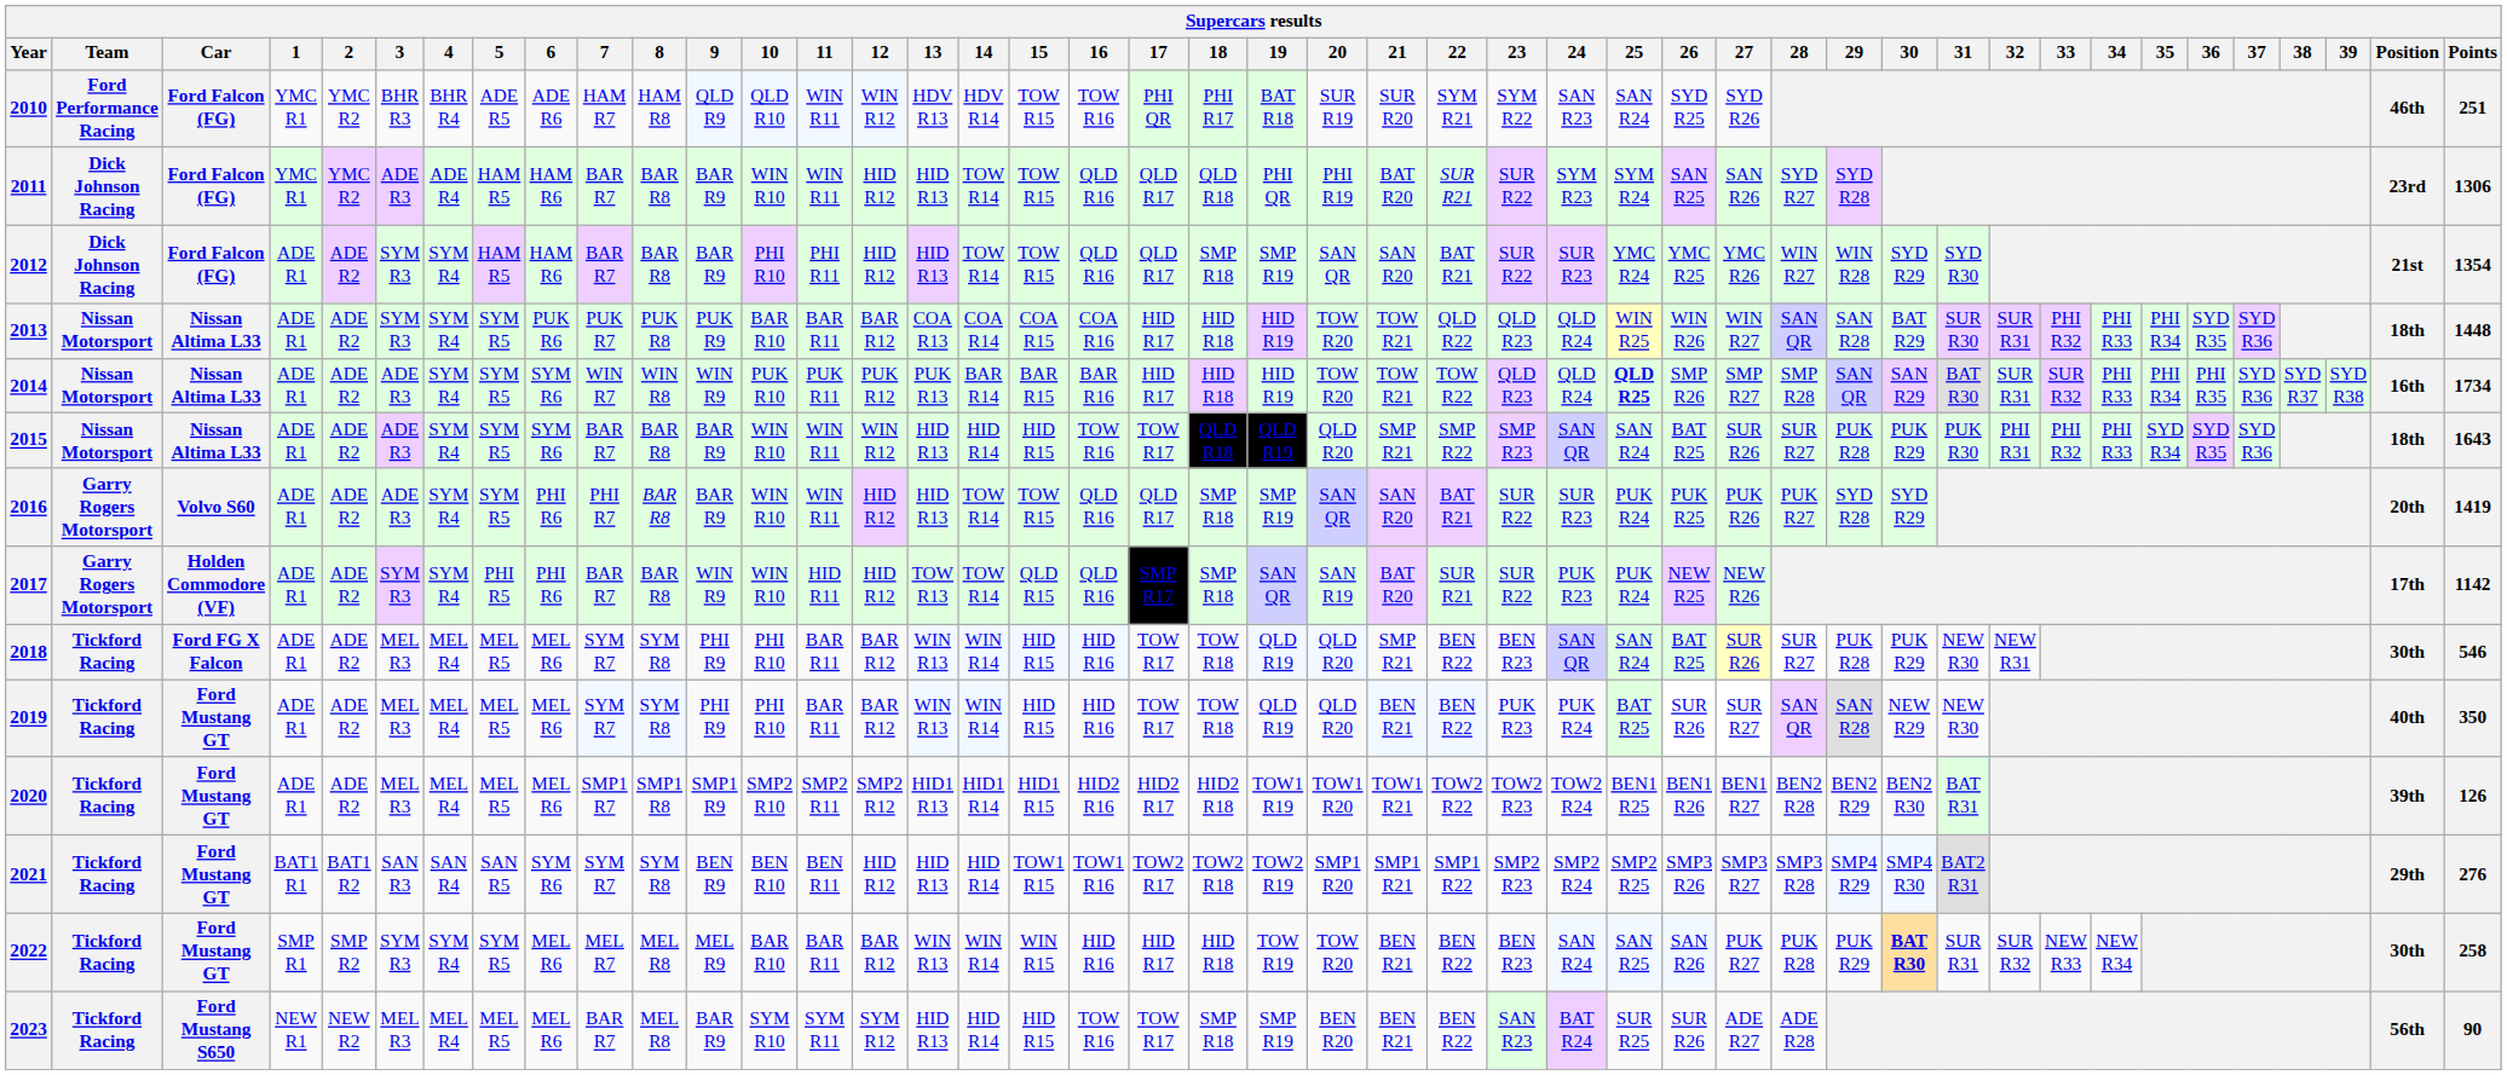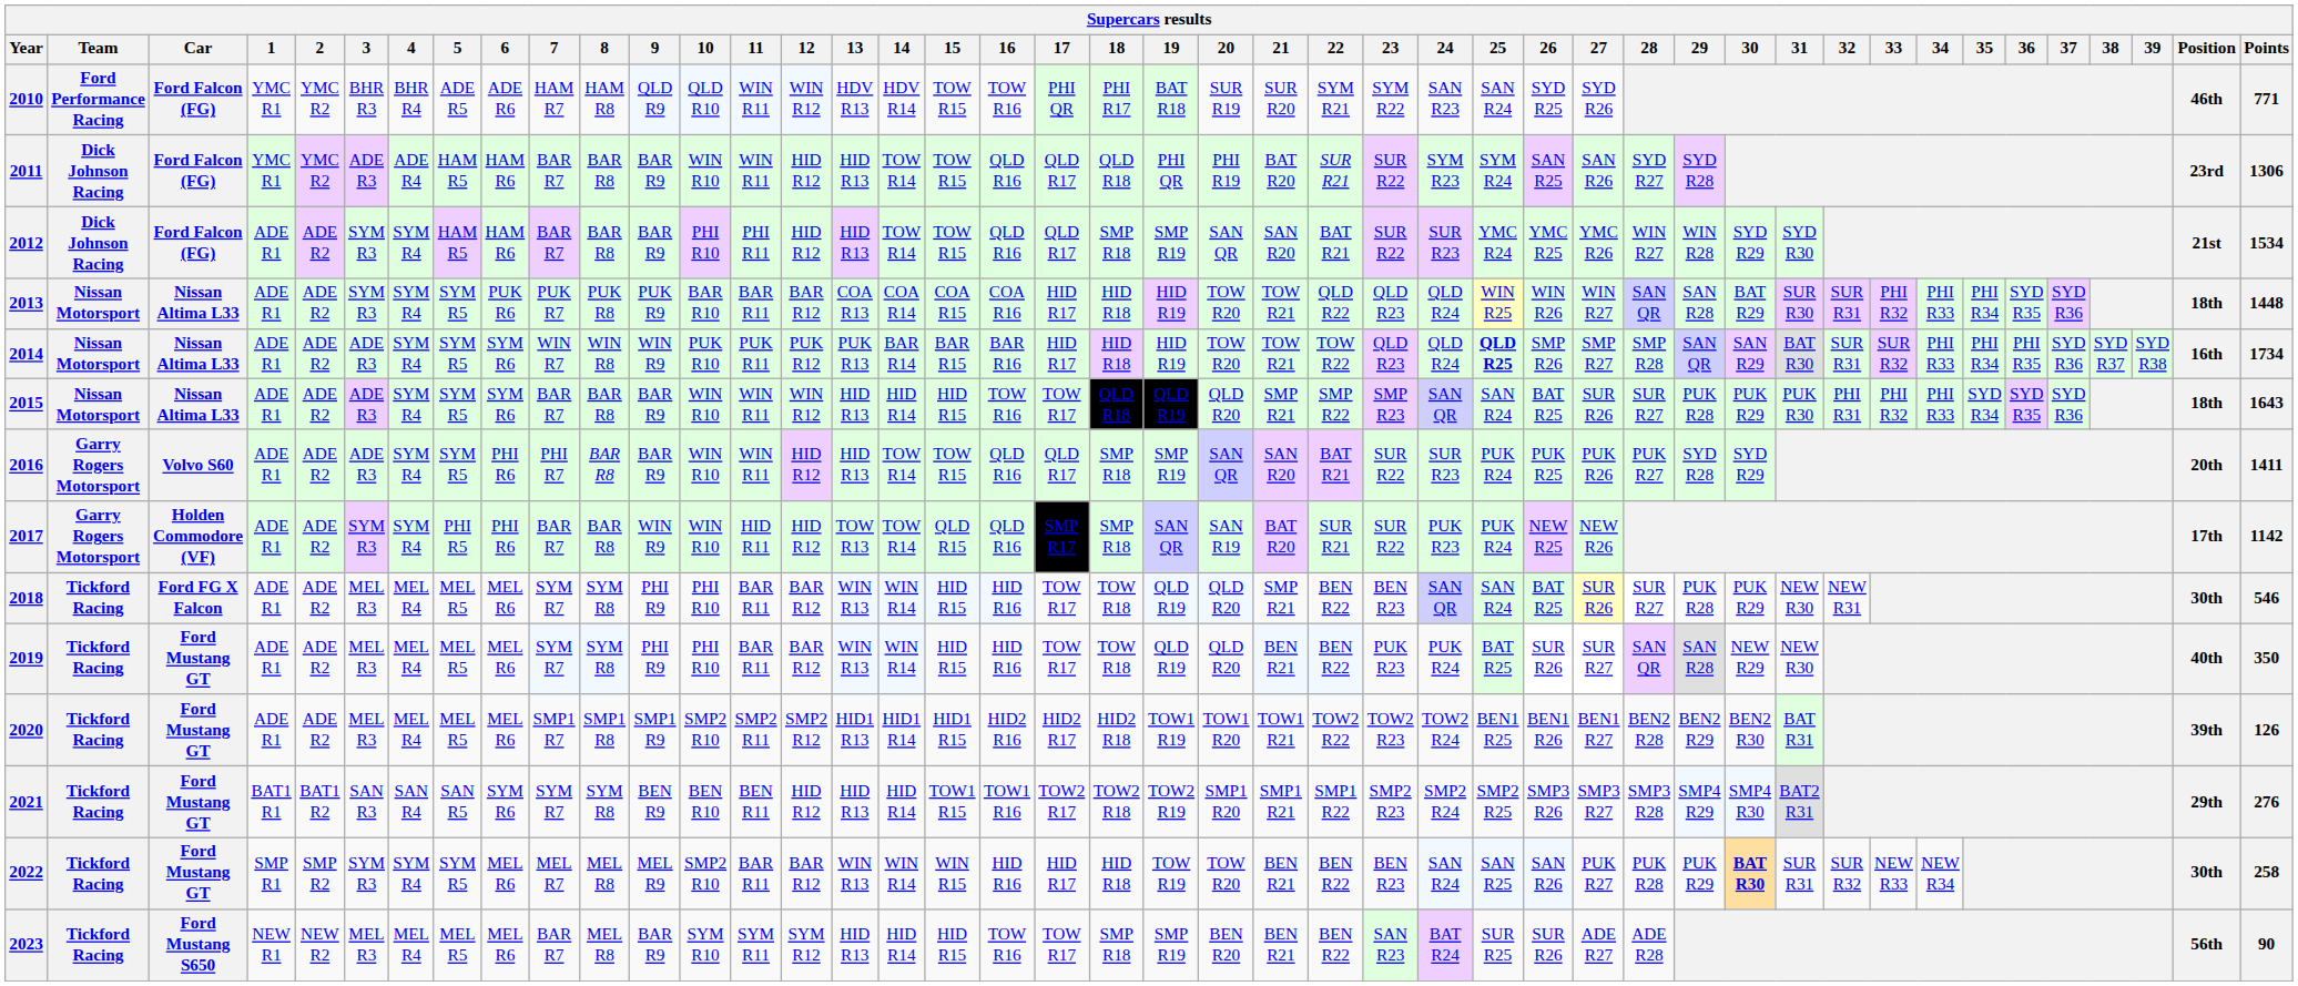2010 | Points: 251 -> 771
2012 | Points: 1354 -> 1534
2016 | Points: 1419 -> 1411
2022 | 10: BAR R10 -> SMP2 R10
